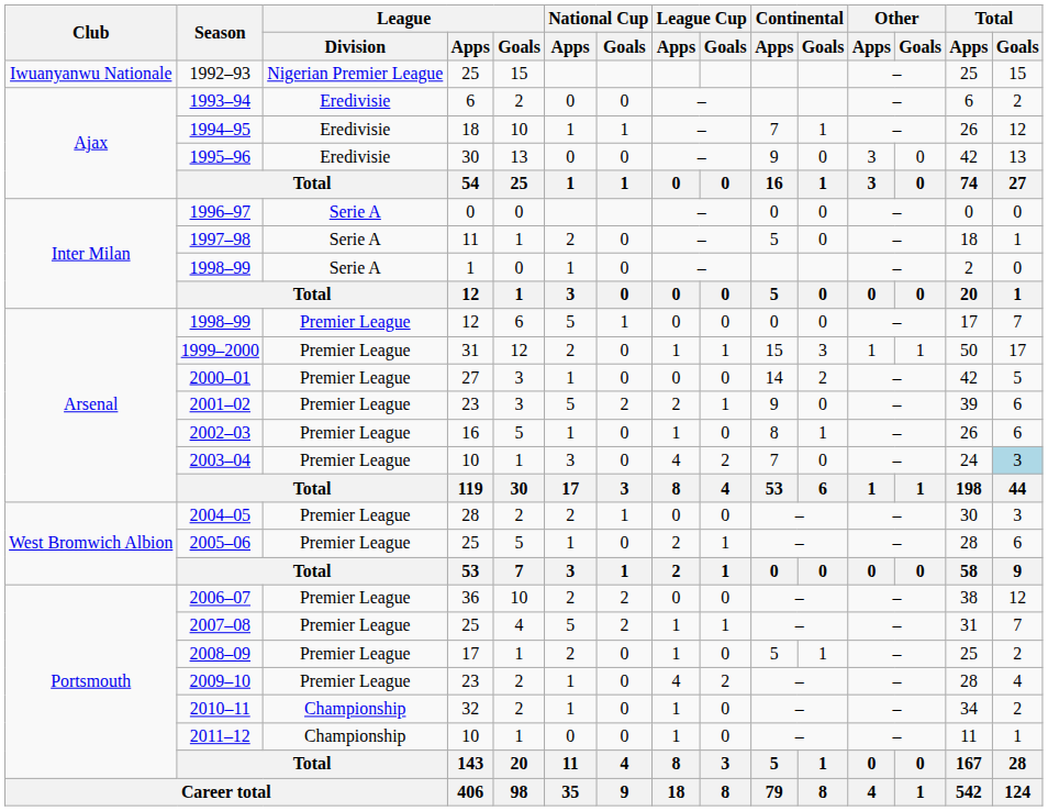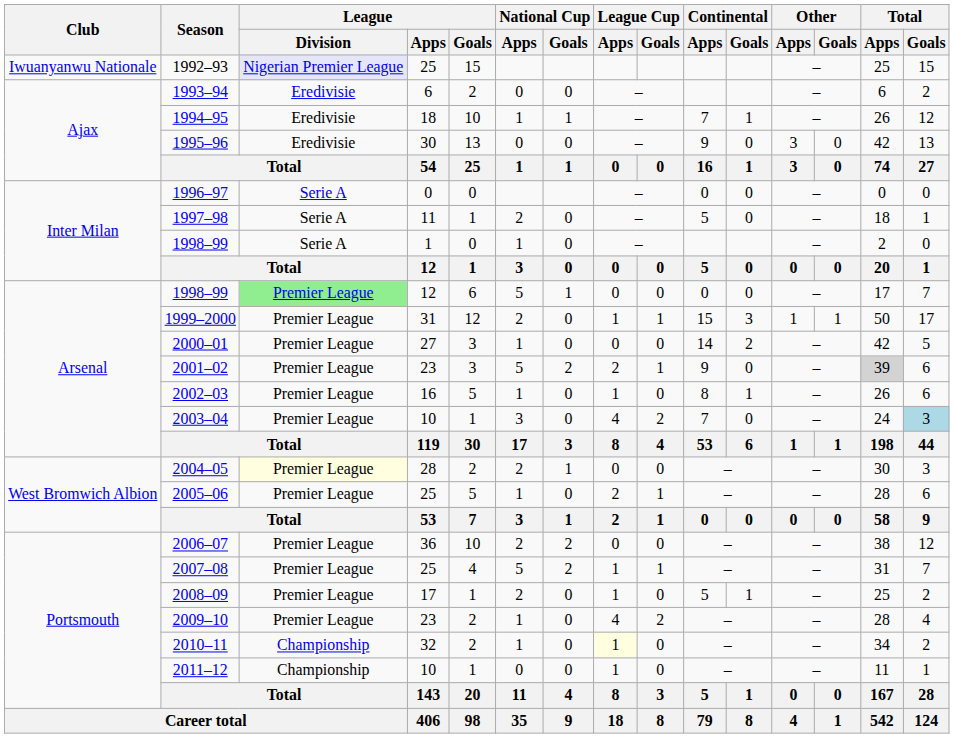1992–93 | League / Division: no background -> lavender background
1998–99 / 12 | League / Division: no background -> lightgreen background
2001–02 | Total / Apps: no background -> lightgrey background
2004–05 | League / Division: no background -> lightyellow background
2010–11 | League Cup / Apps: no background -> lightyellow background
